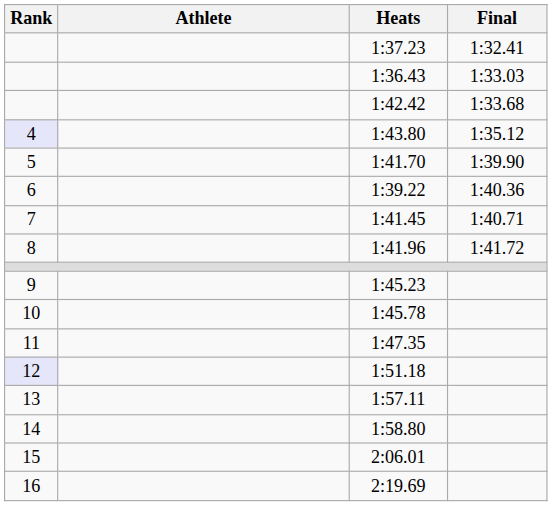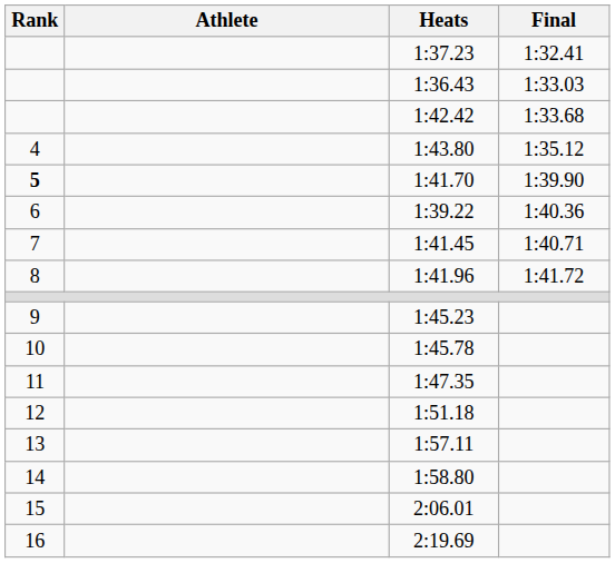1:43.80 | Rank: lavender background -> no background
1:41.70 | Rank: normal -> bold
1:51.18 | Rank: lavender background -> no background
